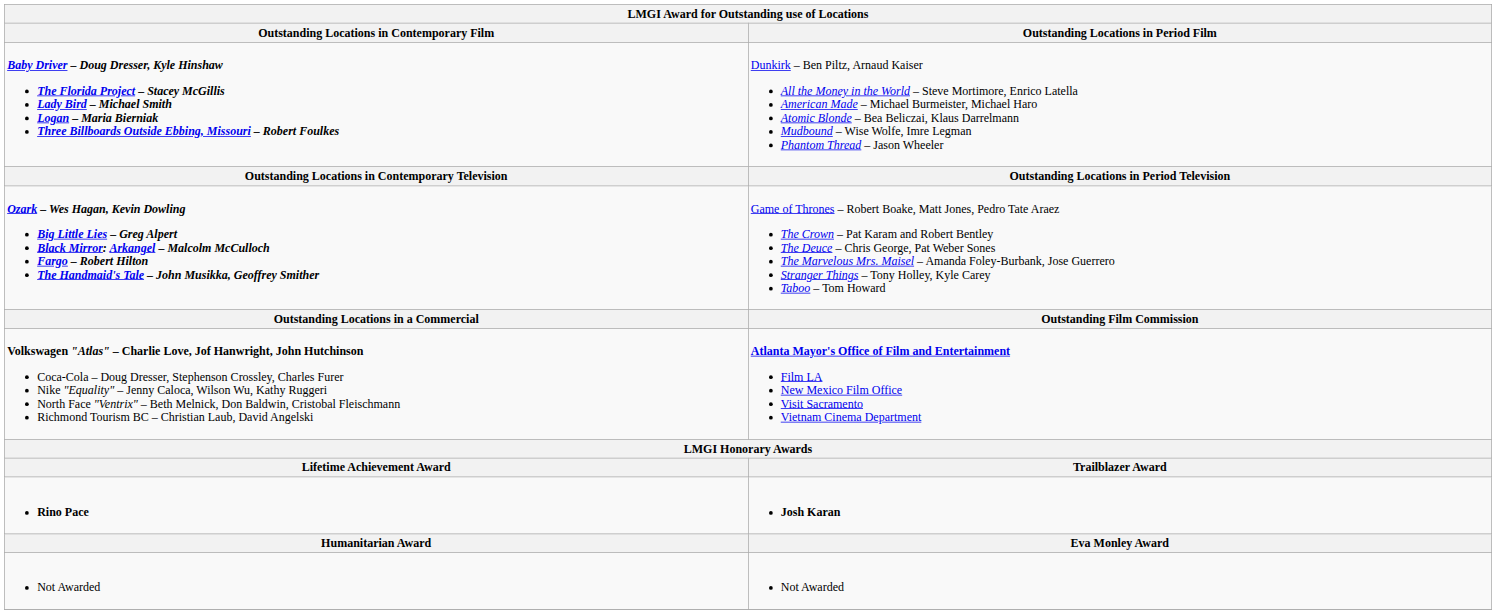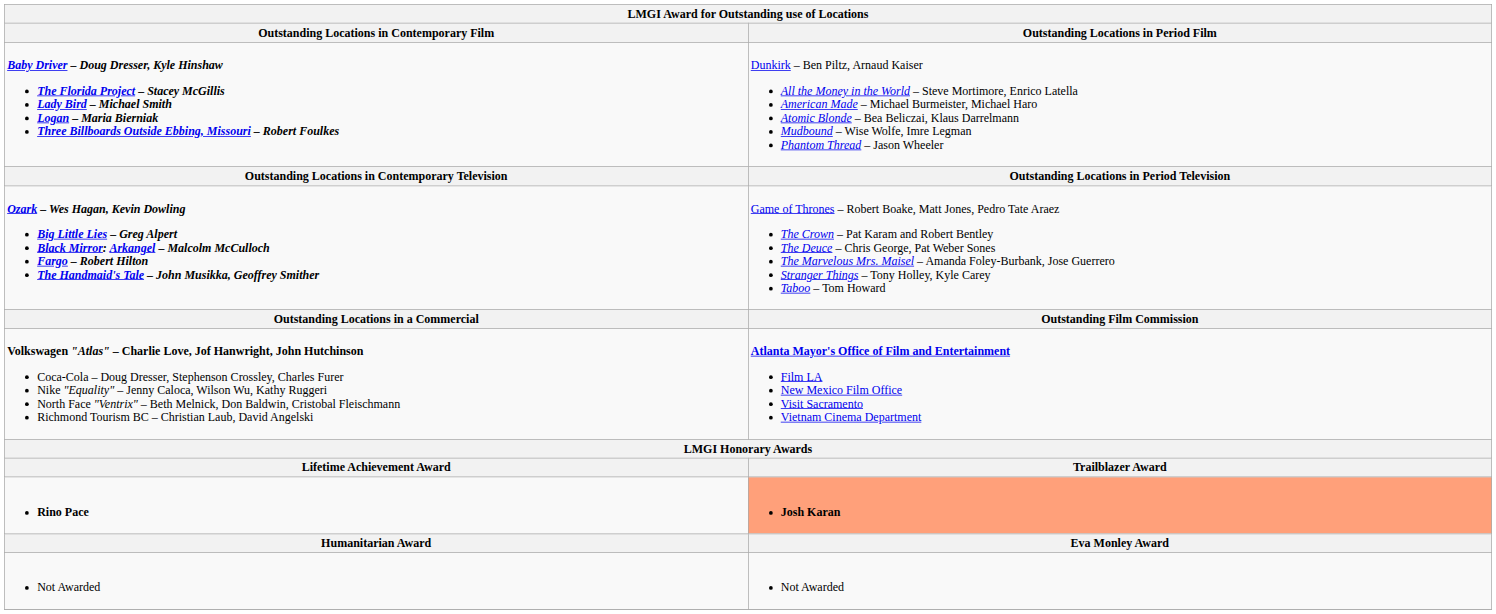Rino Pace | Outstanding Locations in Period Film: no background -> lightsalmon background
